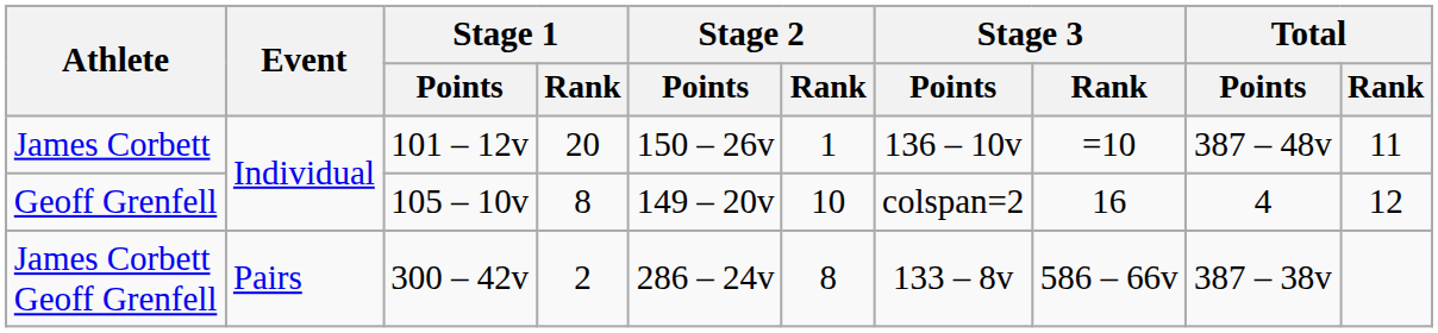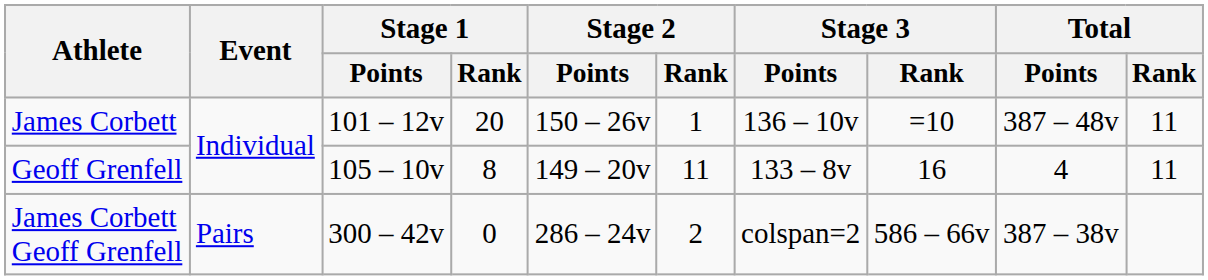Geoff Grenfell | Stage 2 / Rank: 10 -> 11
Geoff Grenfell | Stage 3 / Points: colspan=2 -> 133 – 8v
Geoff Grenfell | Total / Rank: 12 -> 11
James Corbett Geoff Grenfell | Stage 1 / Rank: 2 -> 0
James Corbett Geoff Grenfell | Stage 2 / Rank: 8 -> 2
James Corbett Geoff Grenfell | Stage 3 / Points: 133 – 8v -> colspan=2
